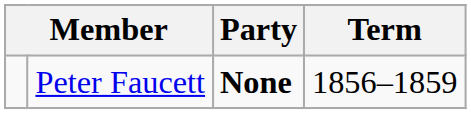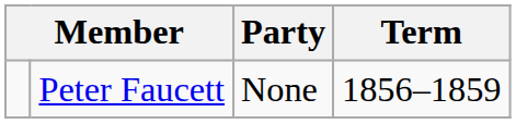Peter Faucett | Party: bold -> normal
